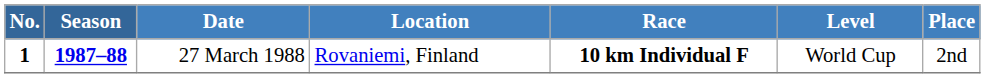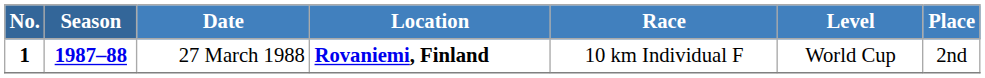27 March 1988 | Location: normal -> bold
27 March 1988 | Race: bold -> normal
